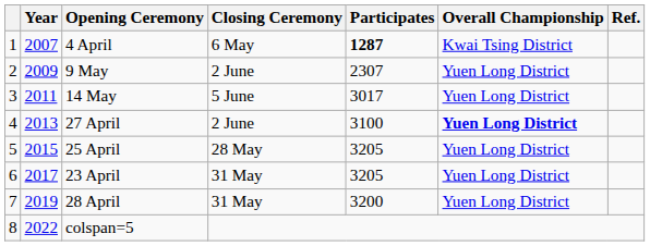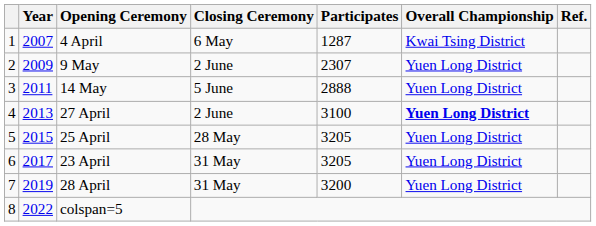4 April | Participates: bold -> normal
14 May | Participates: 3017 -> 2888
